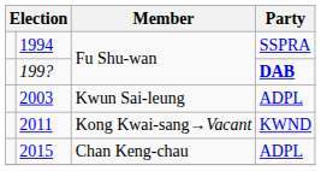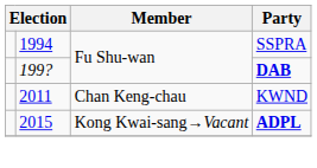- row: 2003 | Kwun Sai-leung | ADPL
2011 | Member: Kong Kwai-sang→Vacant -> Chan Keng-chau
2015 | Member: Chan Keng-chau -> Kong Kwai-sang→Vacant
2015 | Party: normal -> bold
